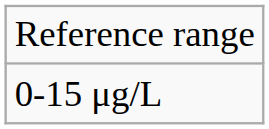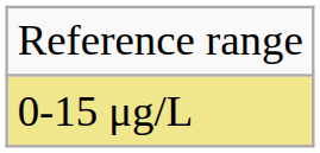row 2 | column 1: no background -> khaki background
